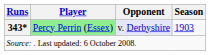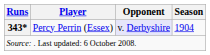343* | Player: lightgreen background -> no background
343* | Season: 1903 -> 1904
